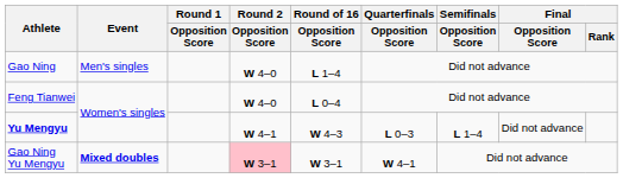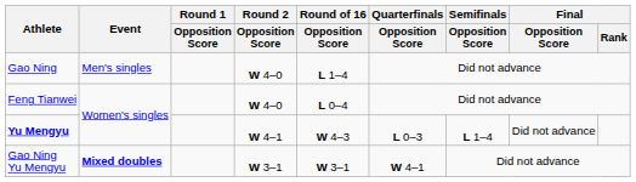Gao Ning Yu Mengyu | Round 2 / Opposition Score: pink background -> no background
